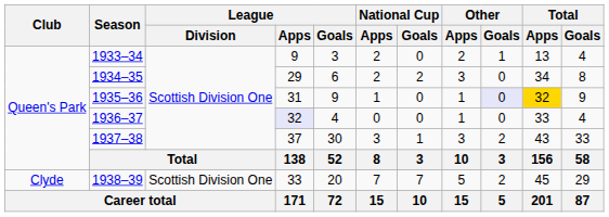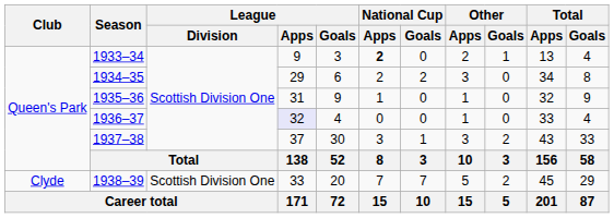1933–34 | National Cup / Apps: normal -> bold
1935–36 | Other / Goals: lavender background -> no background
1935–36 | Total / Apps: gold background -> no background
